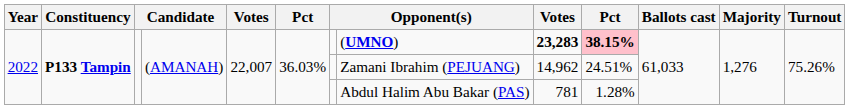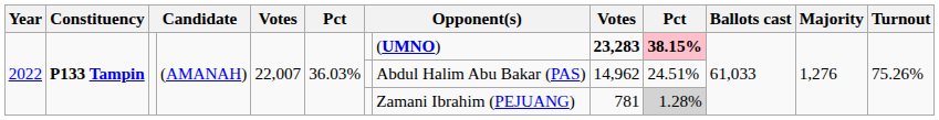row 3 | column 8: Zamani Ibrahim (PEJUANG) -> Abdul Halim Abu Bakar (PAS)
row 4 | column 8: Abdul Halim Abu Bakar (PAS) -> Zamani Ibrahim (PEJUANG)
row 4 | column 10: no background -> lightgrey background
